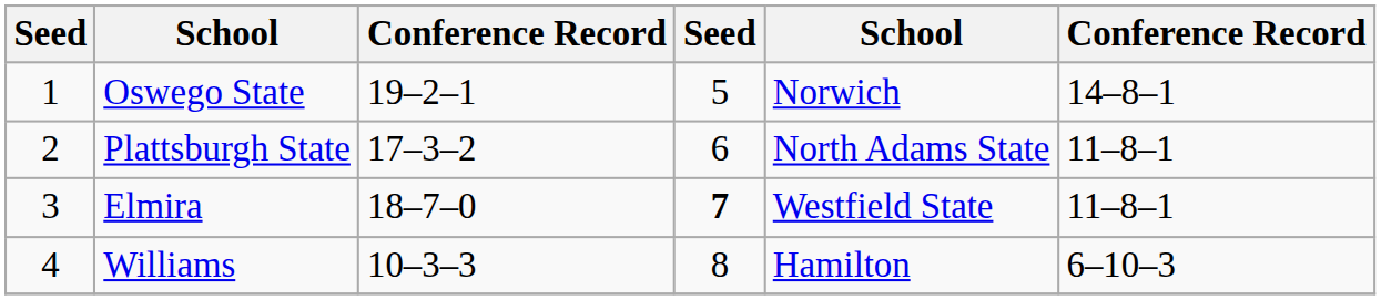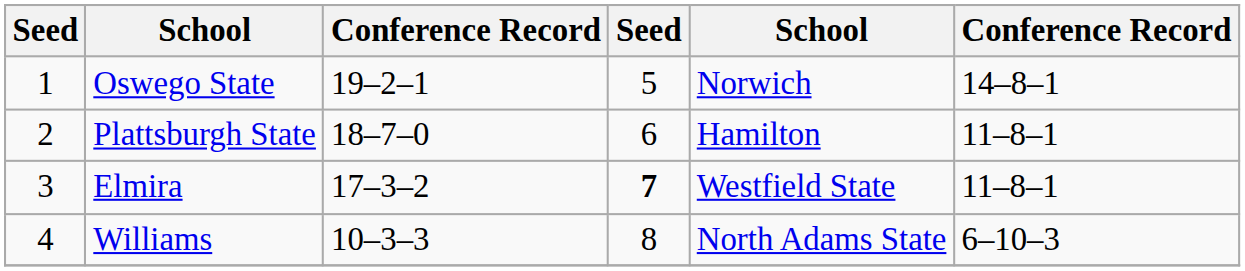Plattsburgh State | column 3: 17–3–2 -> 18–7–0
Plattsburgh State | column 5: North Adams State -> Hamilton
Elmira | column 3: 18–7–0 -> 17–3–2
Williams | column 5: Hamilton -> North Adams State
